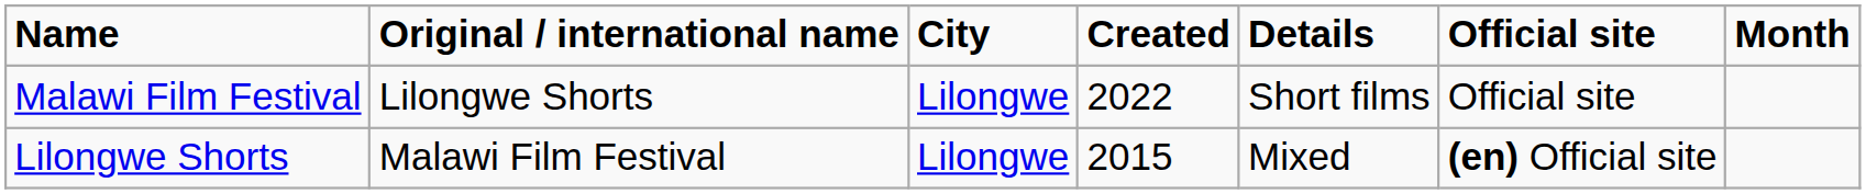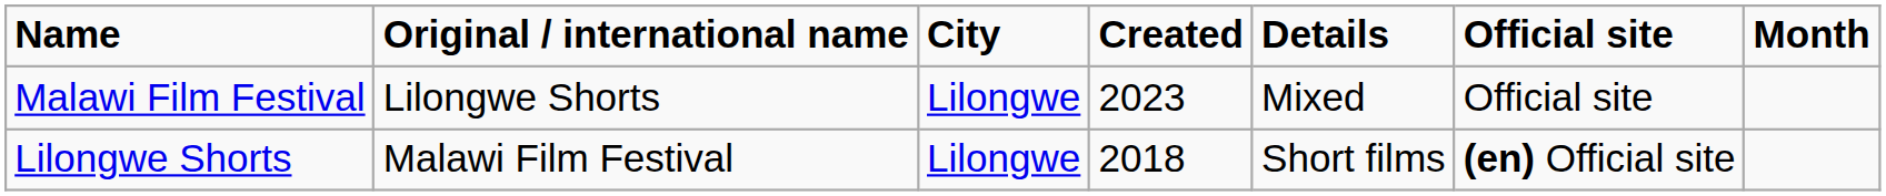row 2 | Created: 2022 -> 2023
row 2 | Details: Short films -> Mixed
row 3 | Created: 2015 -> 2018
row 3 | Details: Mixed -> Short films
